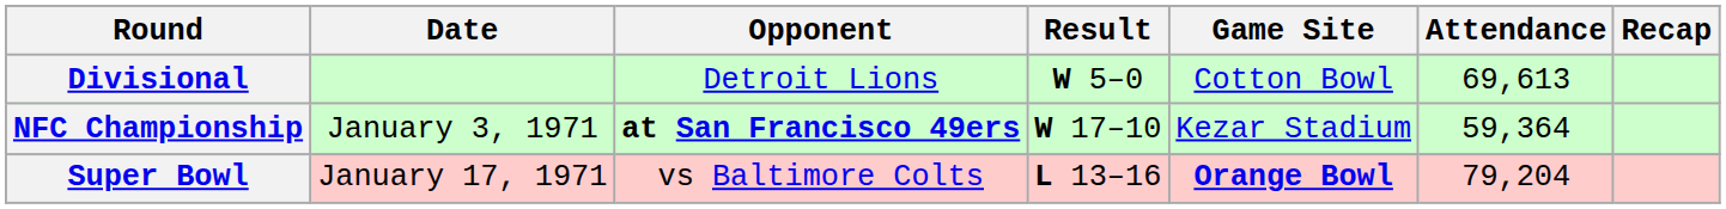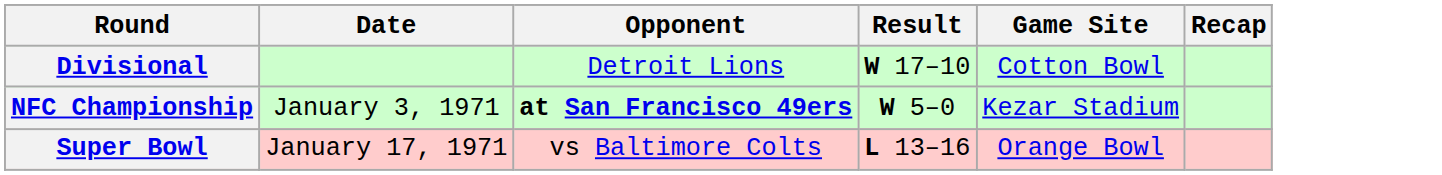- column: Attendance | 69,613 | 59,364 | 79,204
Divisional | Result: W 5–0 -> W 17–10
NFC Championship | Result: W 17–10 -> W 5–0
Super Bowl | Game Site: bold -> normal
